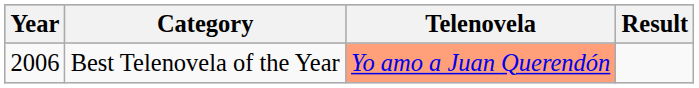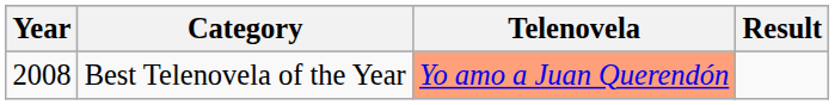Best Telenovela of the Year | Year: 2006 -> 2008
